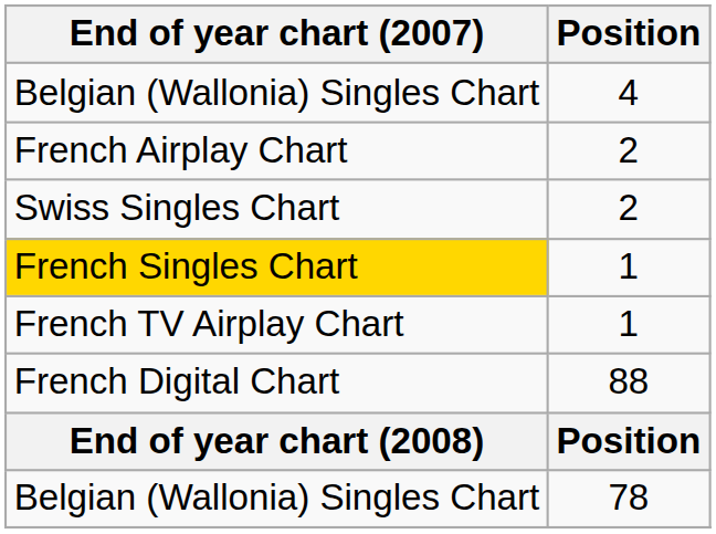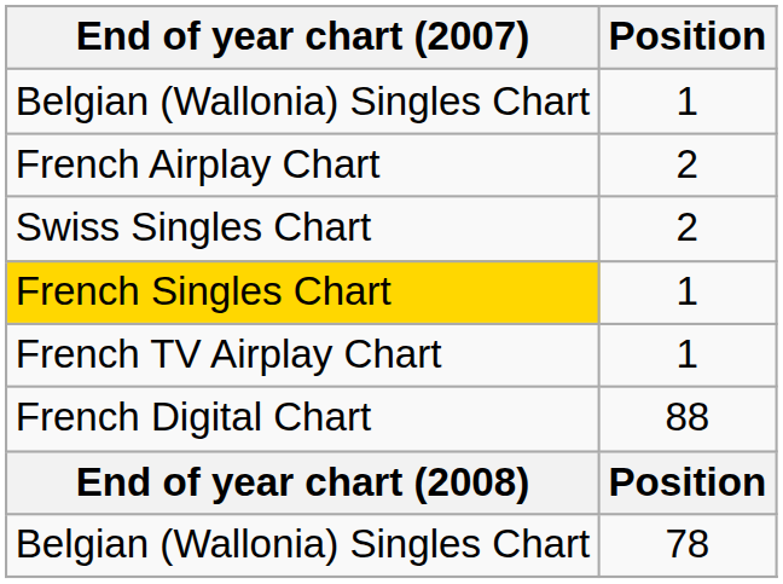row 2 | Position: 4 -> 1
